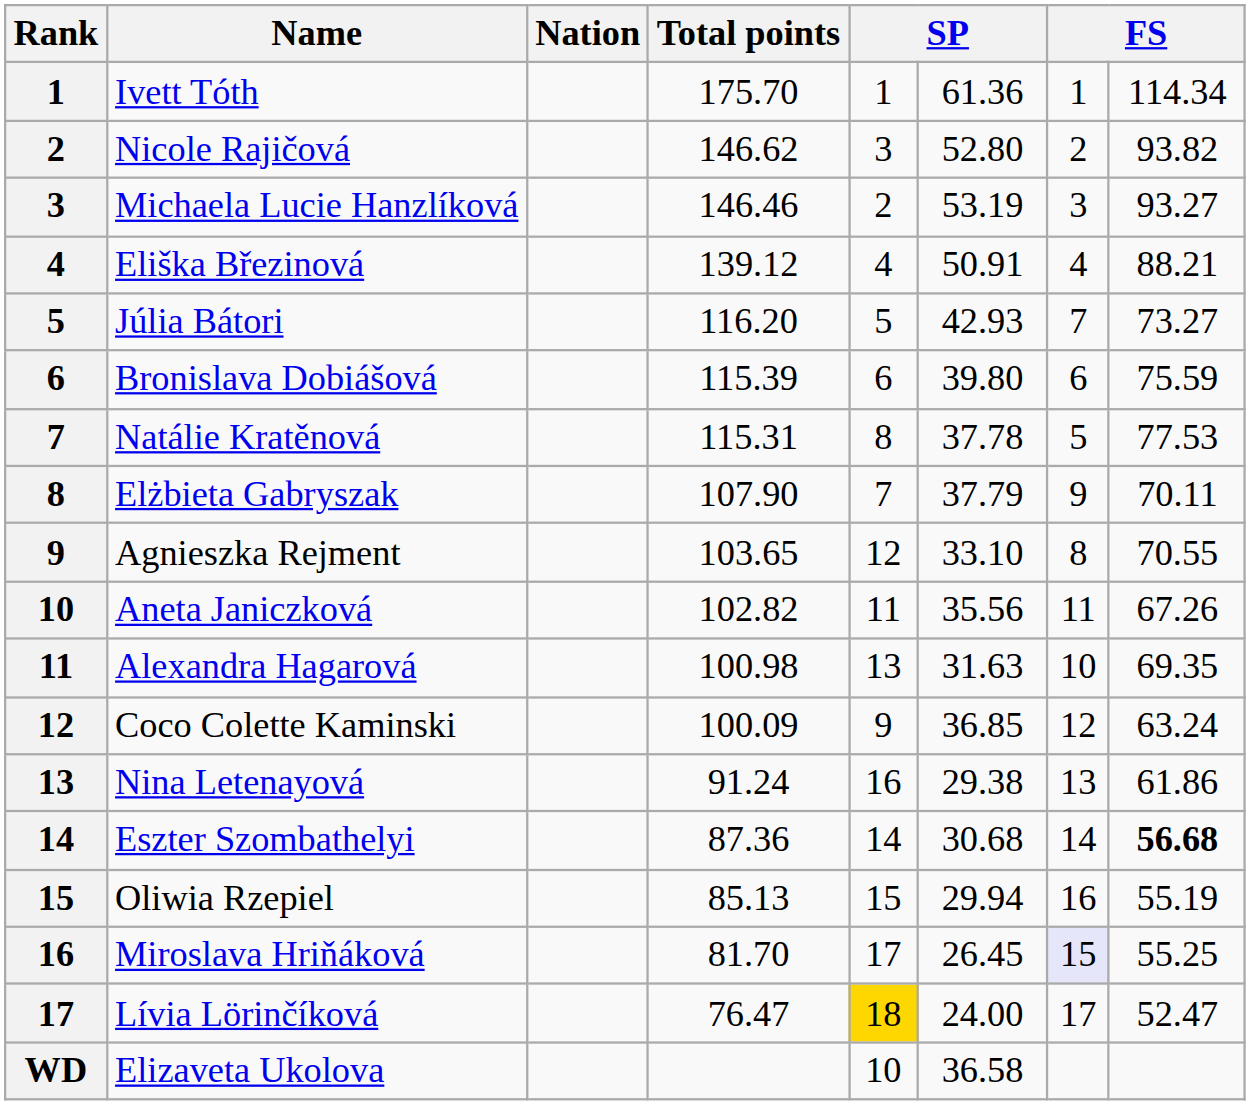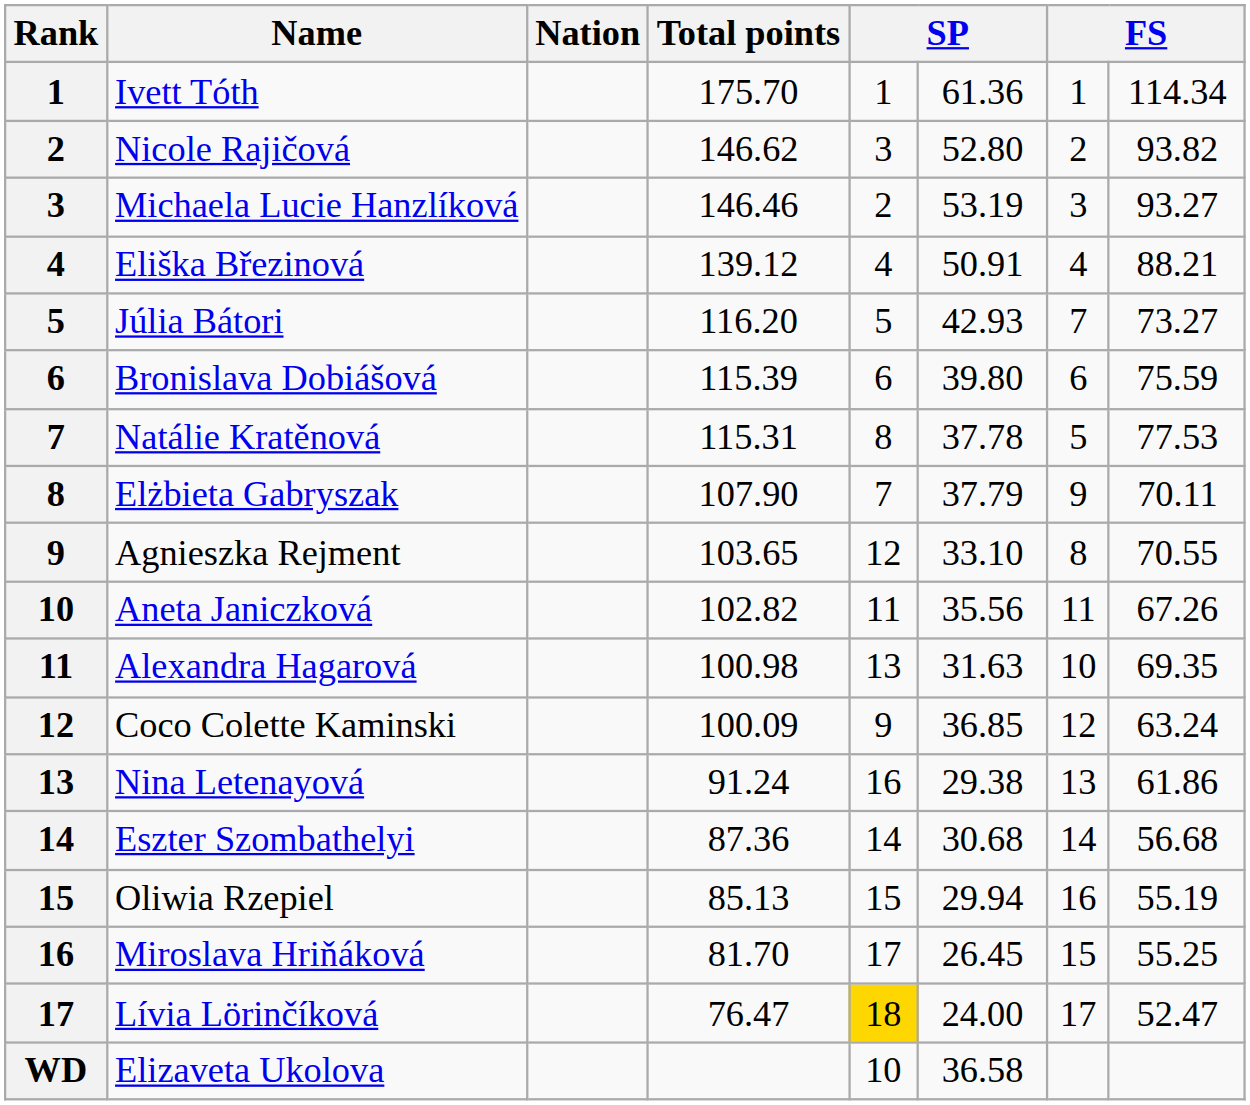Eszter Szombathelyi | column 8: bold -> normal
Miroslava Hriňáková | column 7: lavender background -> no background
